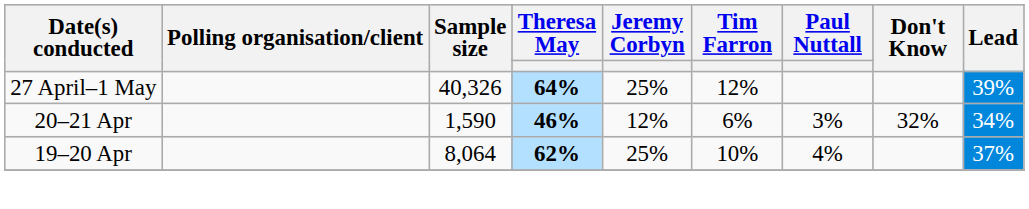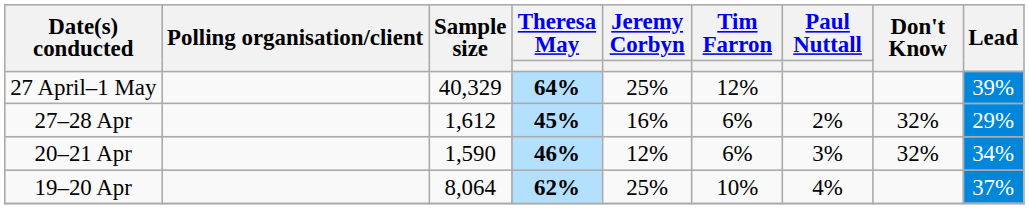27 April–1 May | Sample size: 40,326 -> 40,329
+ row: 27–28 Apr | 1,612 | 45% | 16% | 6% | 2% | 32% | 29%
